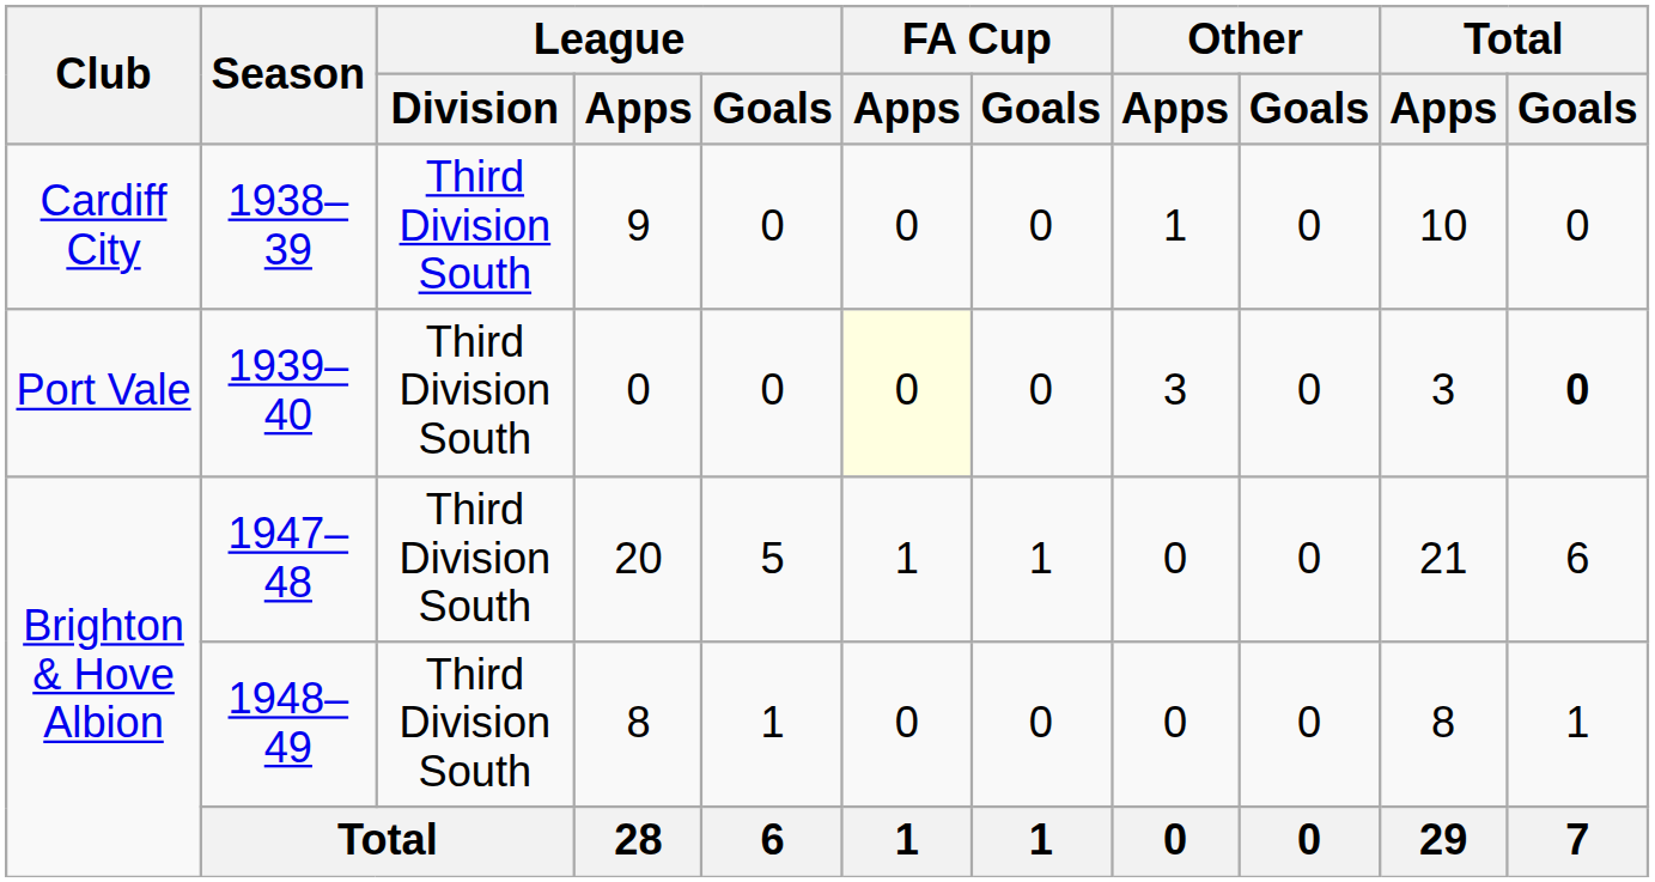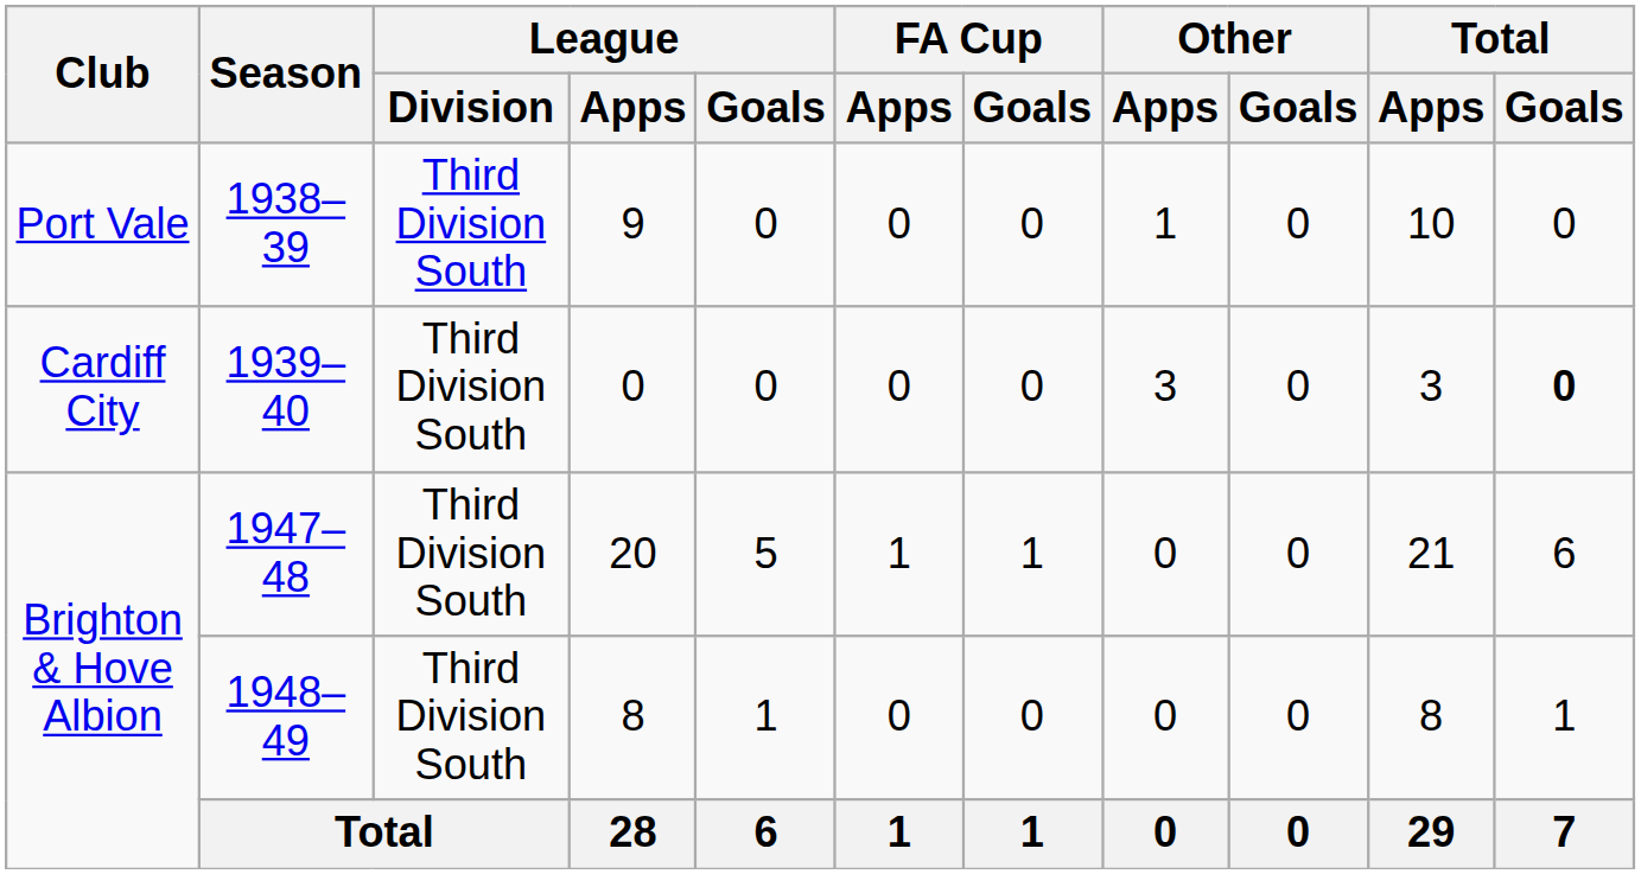1938–39 | Club: Cardiff City -> Port Vale
1939–40 | Club: Port Vale -> Cardiff City
1939–40 | FA Cup / Apps: lightyellow background -> no background
